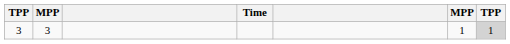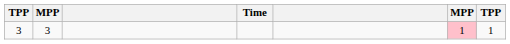row 2 | column 6: no background -> pink background
row 2 | column 7: lightgrey background -> no background
